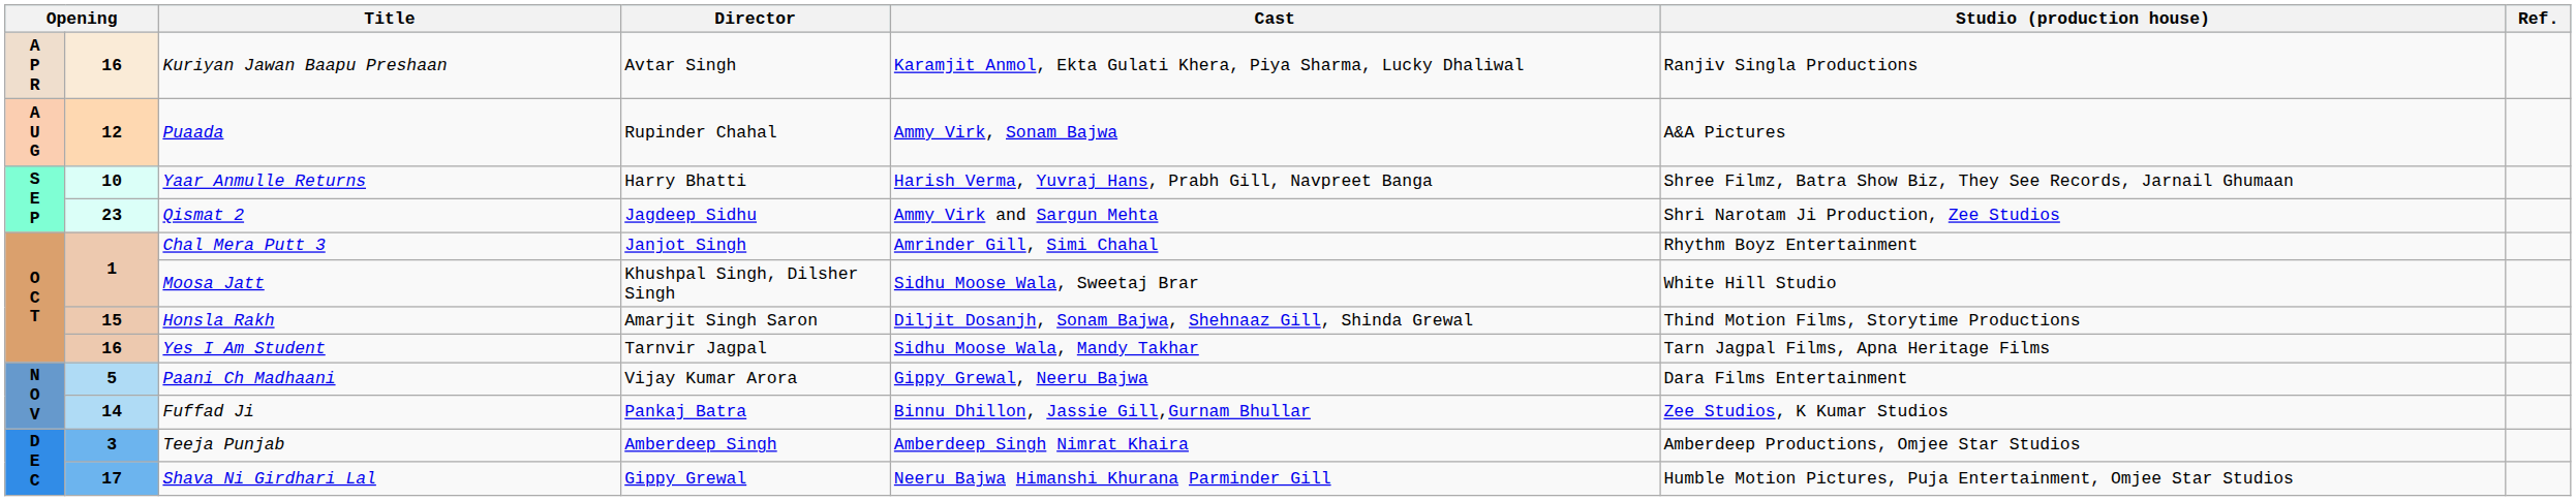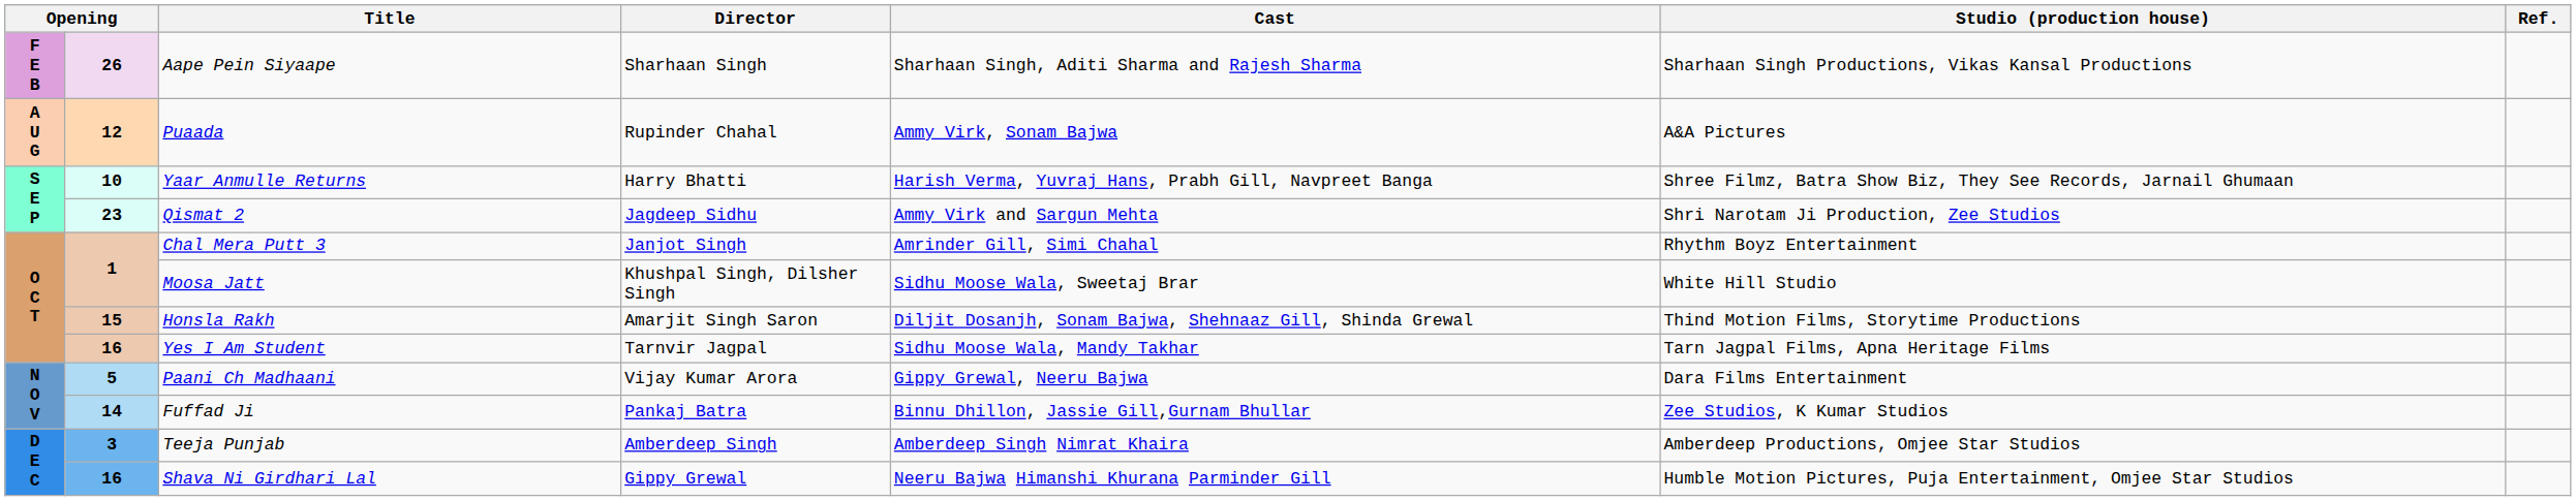+ row: F E B | 26 | Aape Pein Siyaape | Sharhaan Singh | Sharhaan Singh, Aditi Sharma and Rajesh Sharma | Sharhaan Singh Productions, Vikas Kansal Productions
- row: A P R | 16 | Kuriyan Jawan Baapu Preshaan | Avtar Singh | Karamjit Anmol, Ekta Gulati Khera, Piya Sharma, Lucky Dhaliwal | Ranjiv Singla Productions
Shava Ni Girdhari Lal | column 2: 17 -> 16
